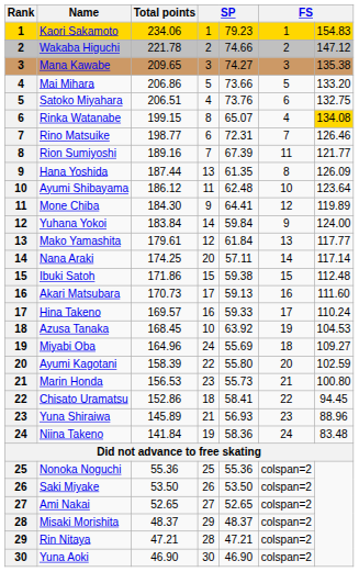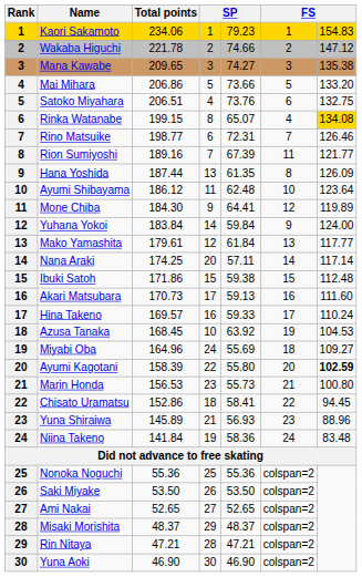Ayumi Kagotani | column 7: normal -> bold
